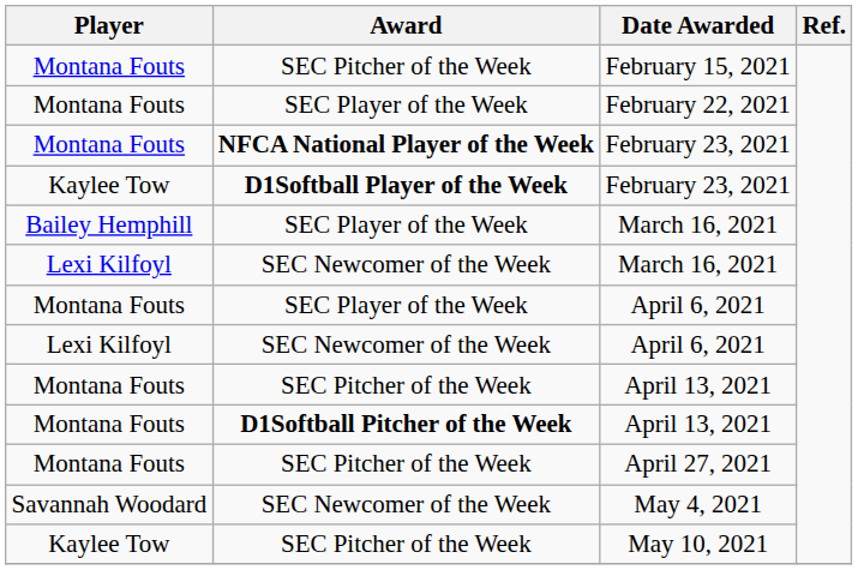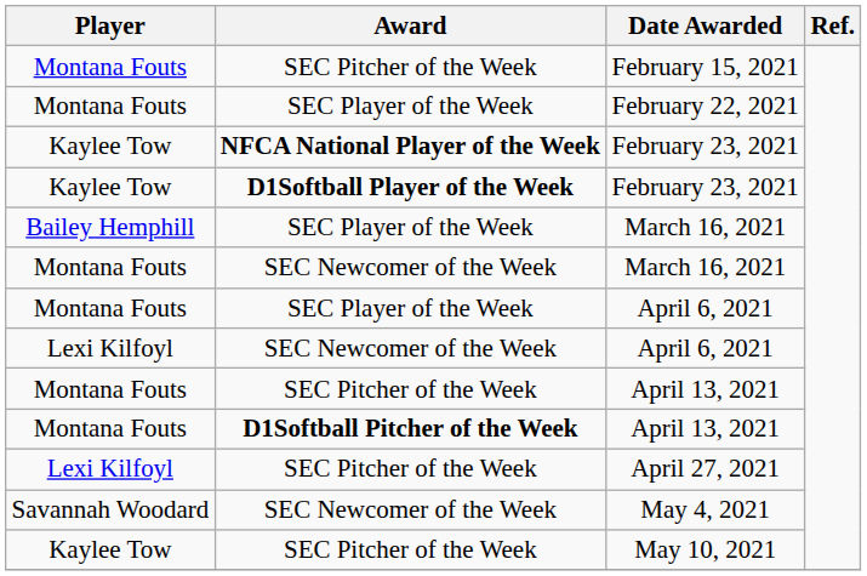NFCA National Player of the Week / February 23, 2021 | Player: Montana Fouts -> Kaylee Tow
SEC Newcomer of the Week / March 16, 2021 | Player: Lexi Kilfoyl -> Montana Fouts
April 27, 2021 | Player: Montana Fouts -> Lexi Kilfoyl
